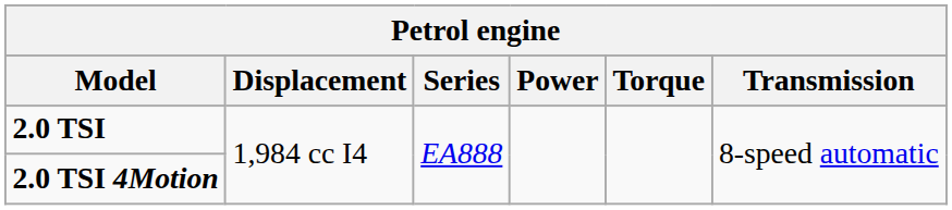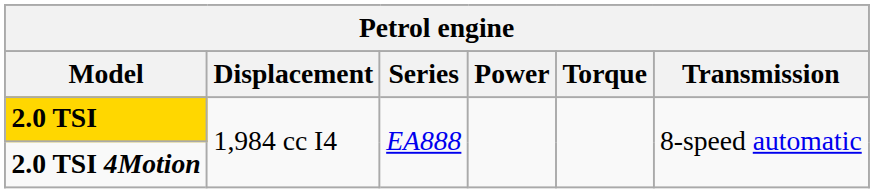2.0 TSI | Model: no background -> gold background
